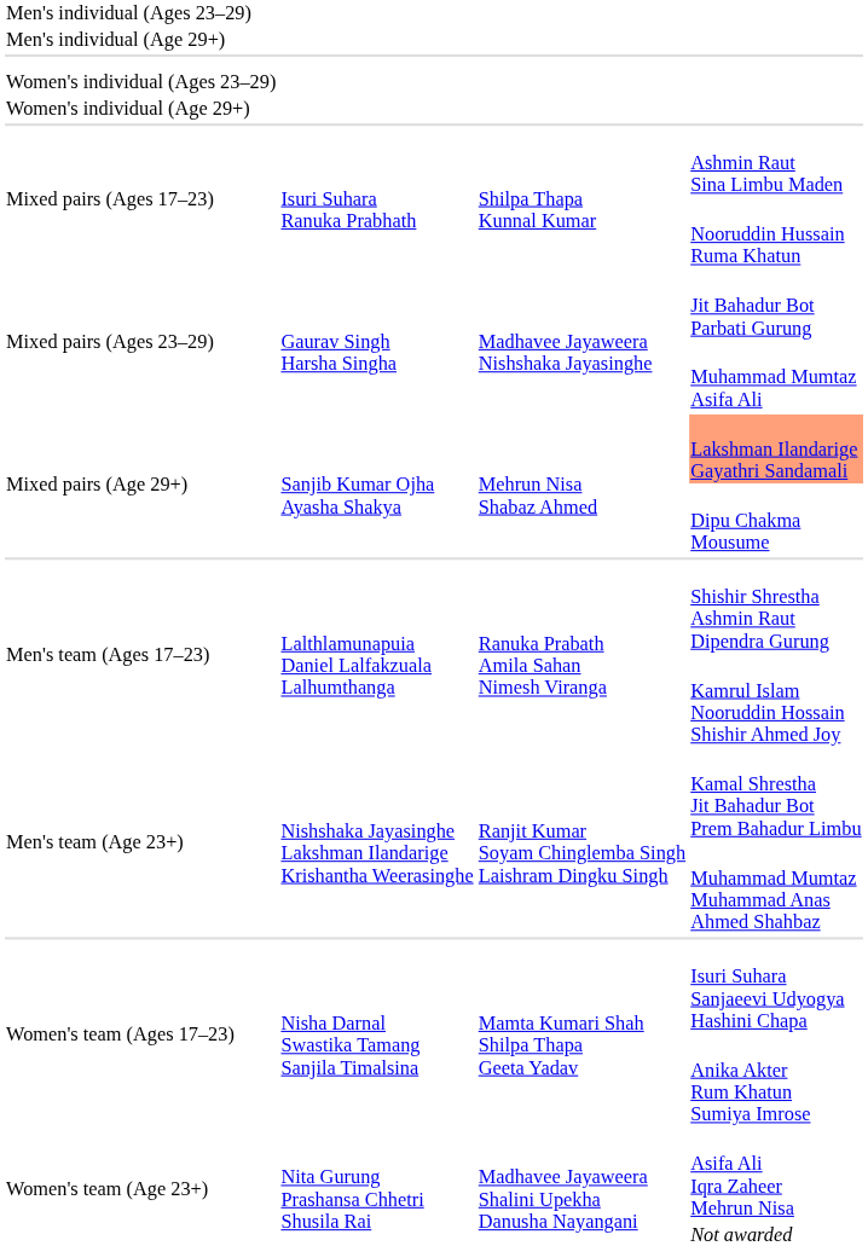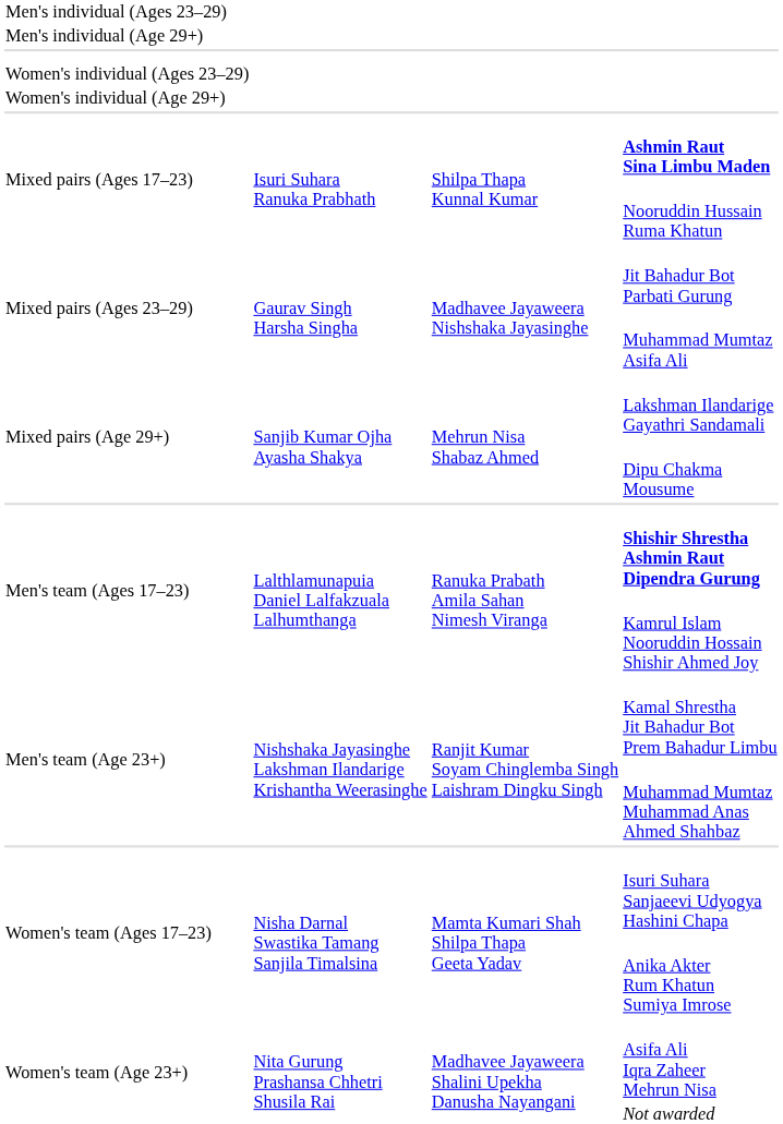Ashmin Raut Sina Limbu Maden | column 4: normal -> bold
Lakshman Ilandarige Gayathri Sandamali | column 4: lightsalmon background -> no background
Shishir Shrestha Ashmin Raut Dipendra Gurung | column 4: normal -> bold
